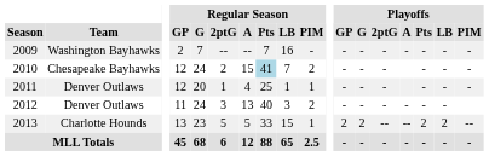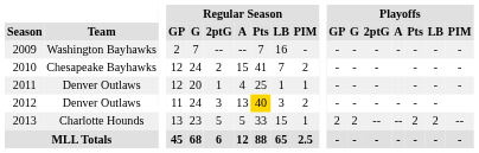2010 | Regular Season / Pts: lightblue background -> no background
2012 | Regular Season / Pts: no background -> gold background
